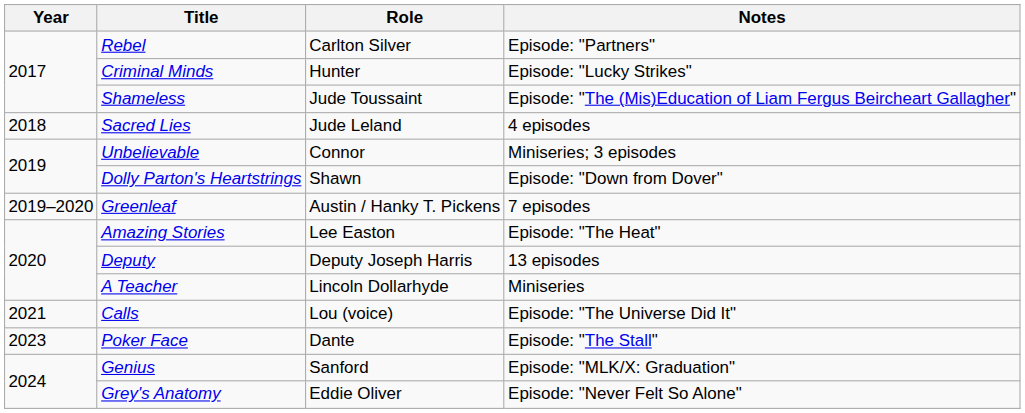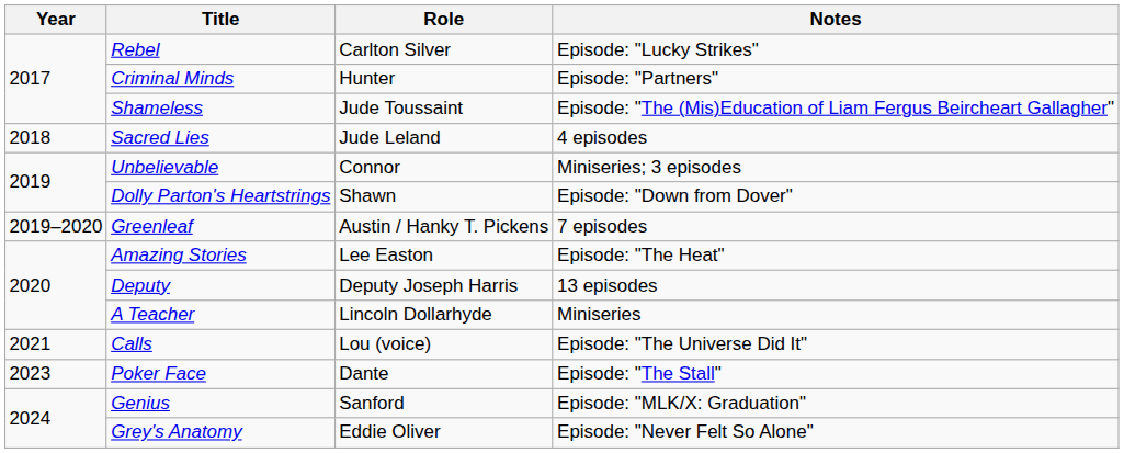Rebel | Notes: Episode: "Partners" -> Episode: "Lucky Strikes"
Criminal Minds | Notes: Episode: "Lucky Strikes" -> Episode: "Partners"
